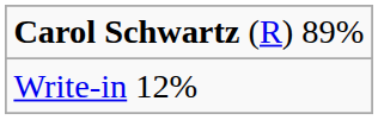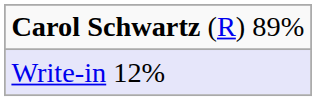row 2 | column 1: no background -> lavender background
